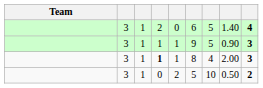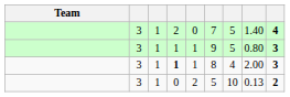row 2 | column 6: 6 -> 7
row 3 | column 8: 0.90 -> 0.80
row 5 | column 8: 0.50 -> 0.13
